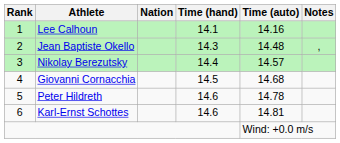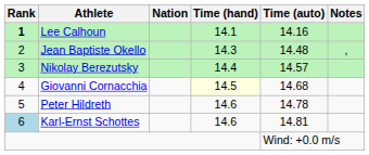Lee Calhoun | Rank: normal -> bold
Giovanni Cornacchia | Time (hand): no background -> lightyellow background
Karl-Ernst Schottes | Rank: no background -> lightblue background
